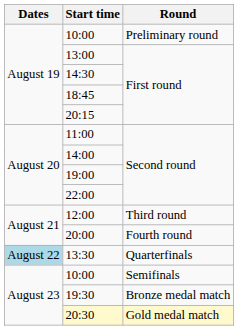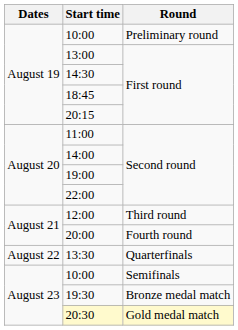13:30 | Dates: lightblue background -> no background
